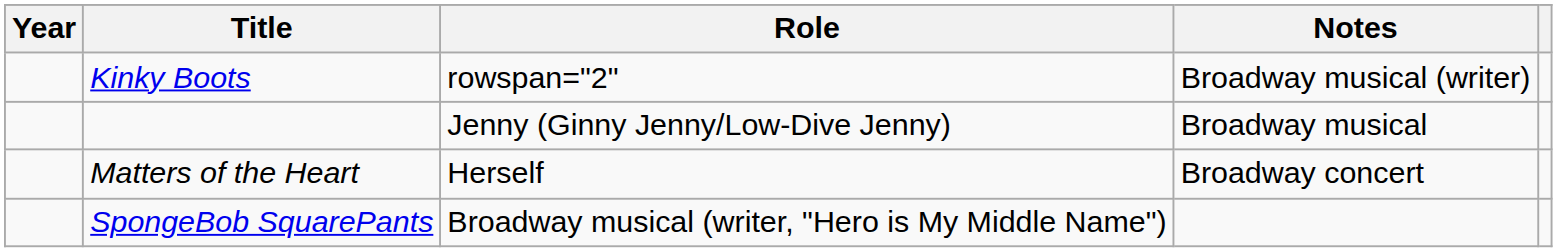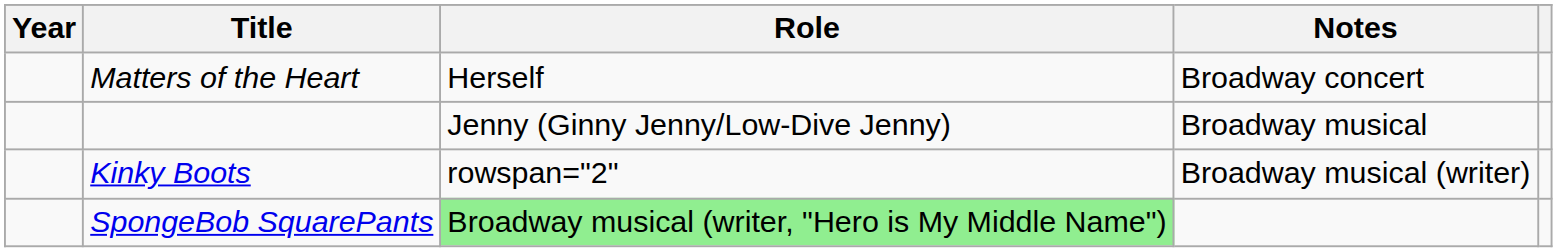rows swapped: Matters of the Heart <-> Kinky Boots
SpongeBob SquarePants | Role: no background -> lightgreen background
